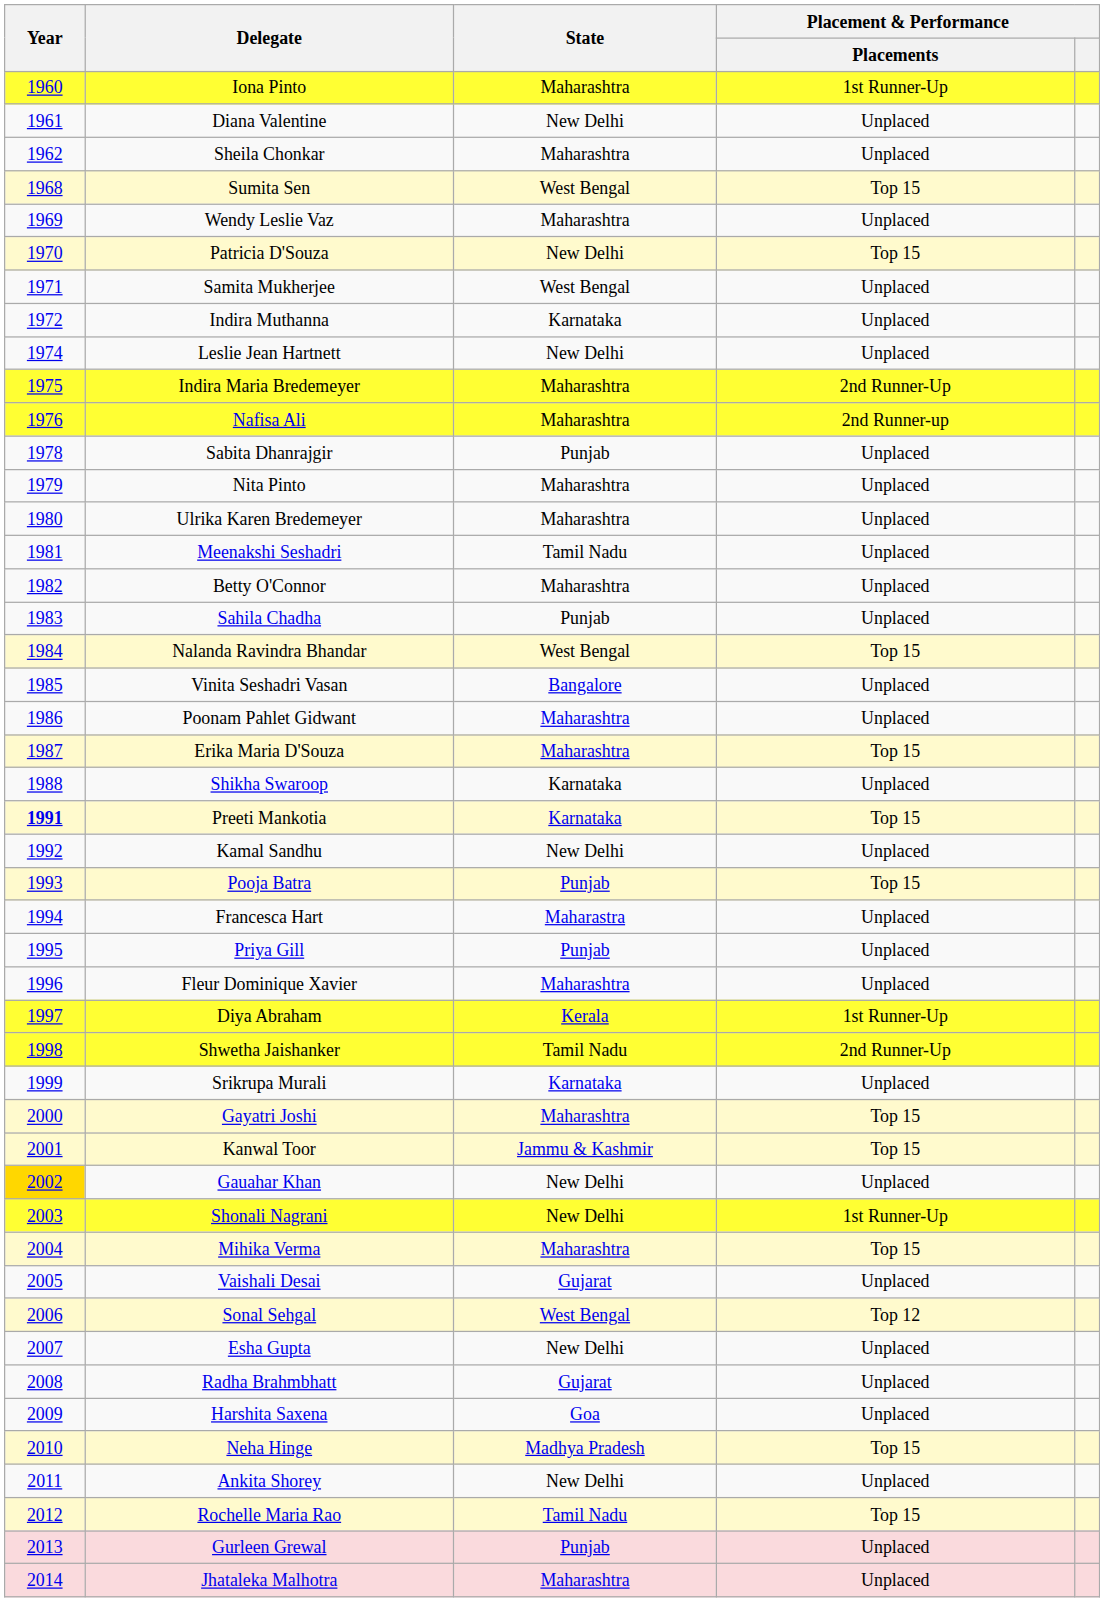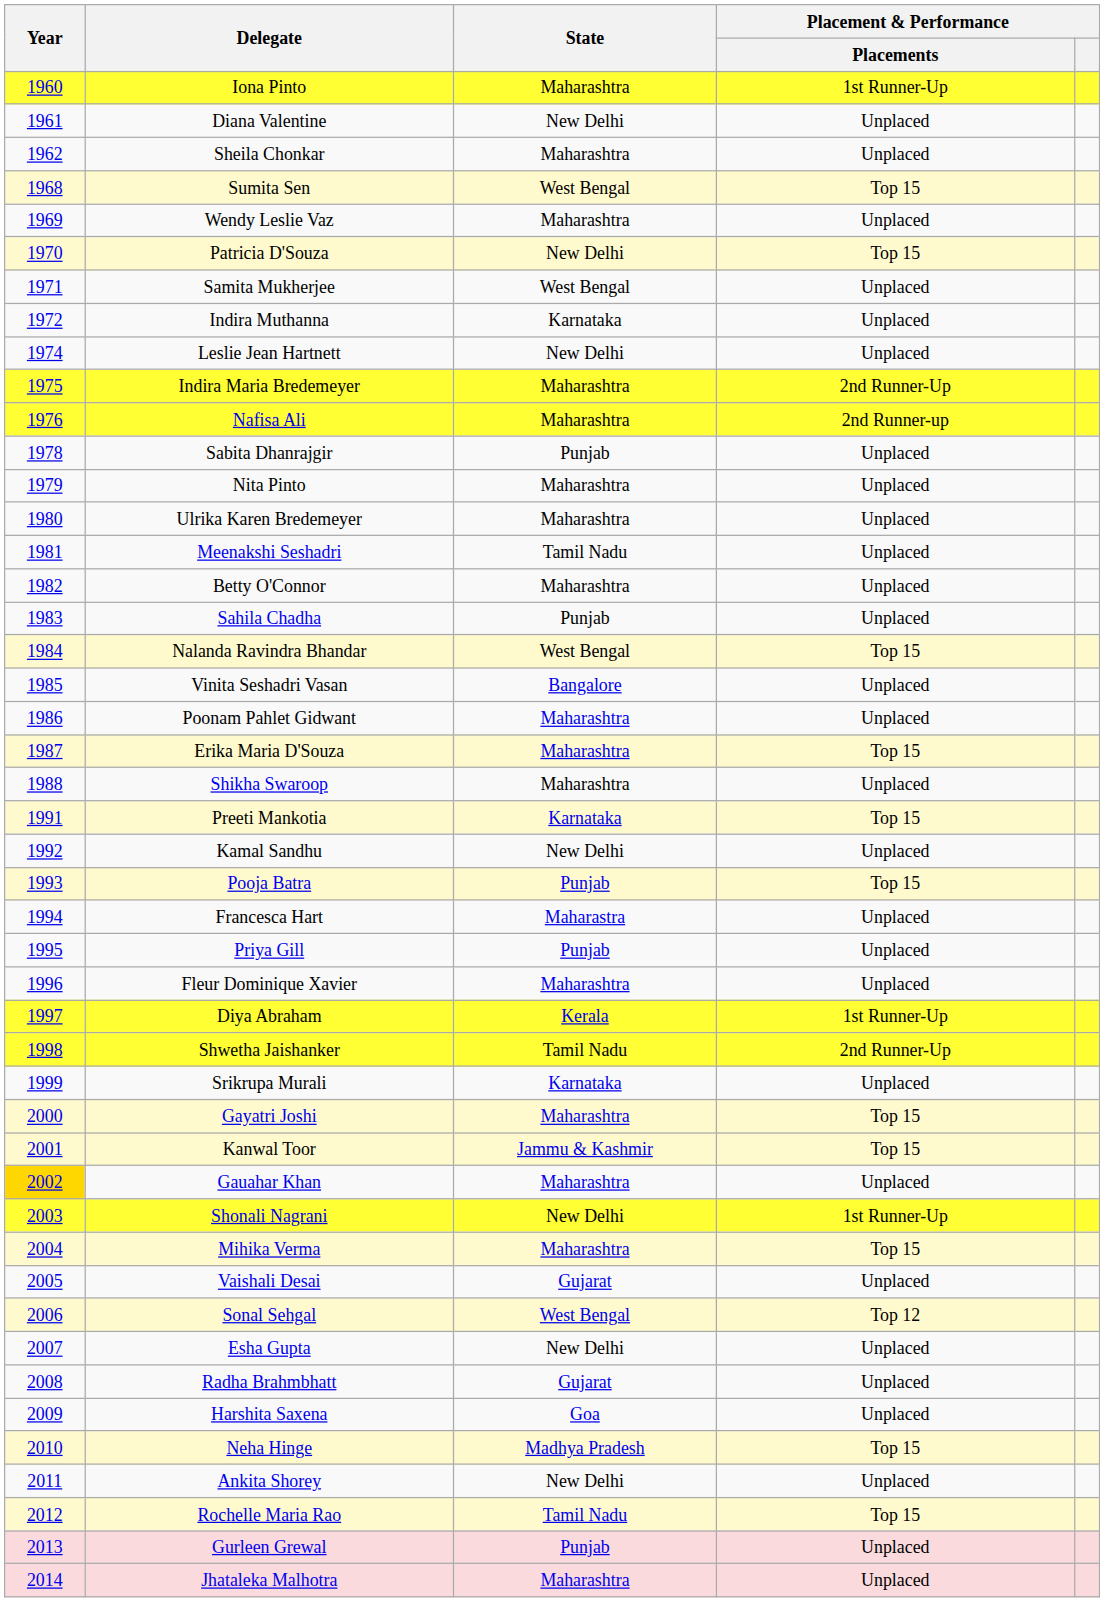Shikha Swaroop | State: Karnataka -> Maharashtra
Preeti Mankotia | Year: bold -> normal
Gauahar Khan | State: New Delhi -> Maharashtra
